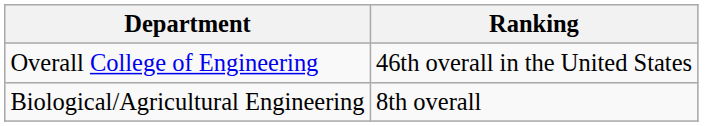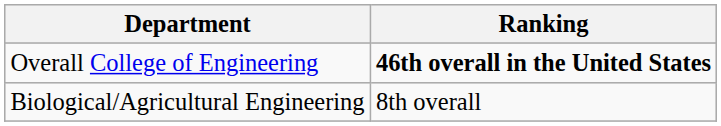row 2 | Ranking: normal -> bold
